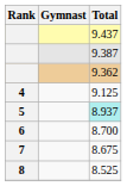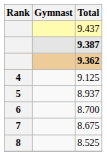9.387 | Total: normal -> bold
9.362 | Total: normal -> bold
8.937 | Total: paleturquoise background -> no background
